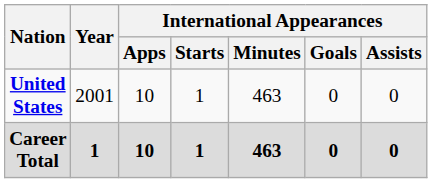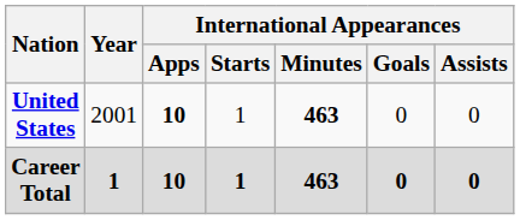United States | International Appearances / Apps: normal -> bold
United States | International Appearances / Minutes: normal -> bold
